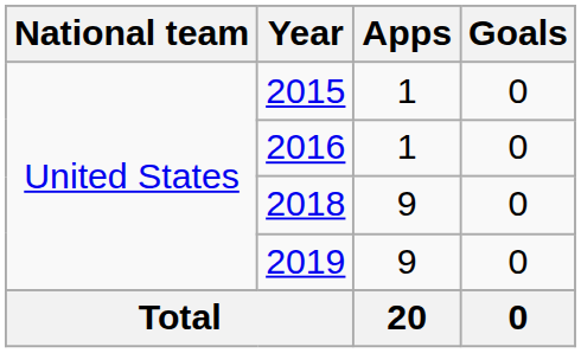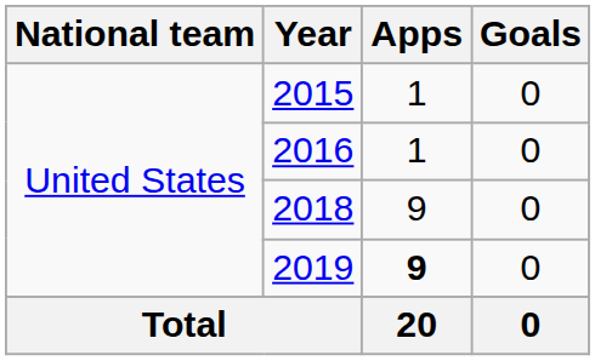2019 | Apps: normal -> bold
